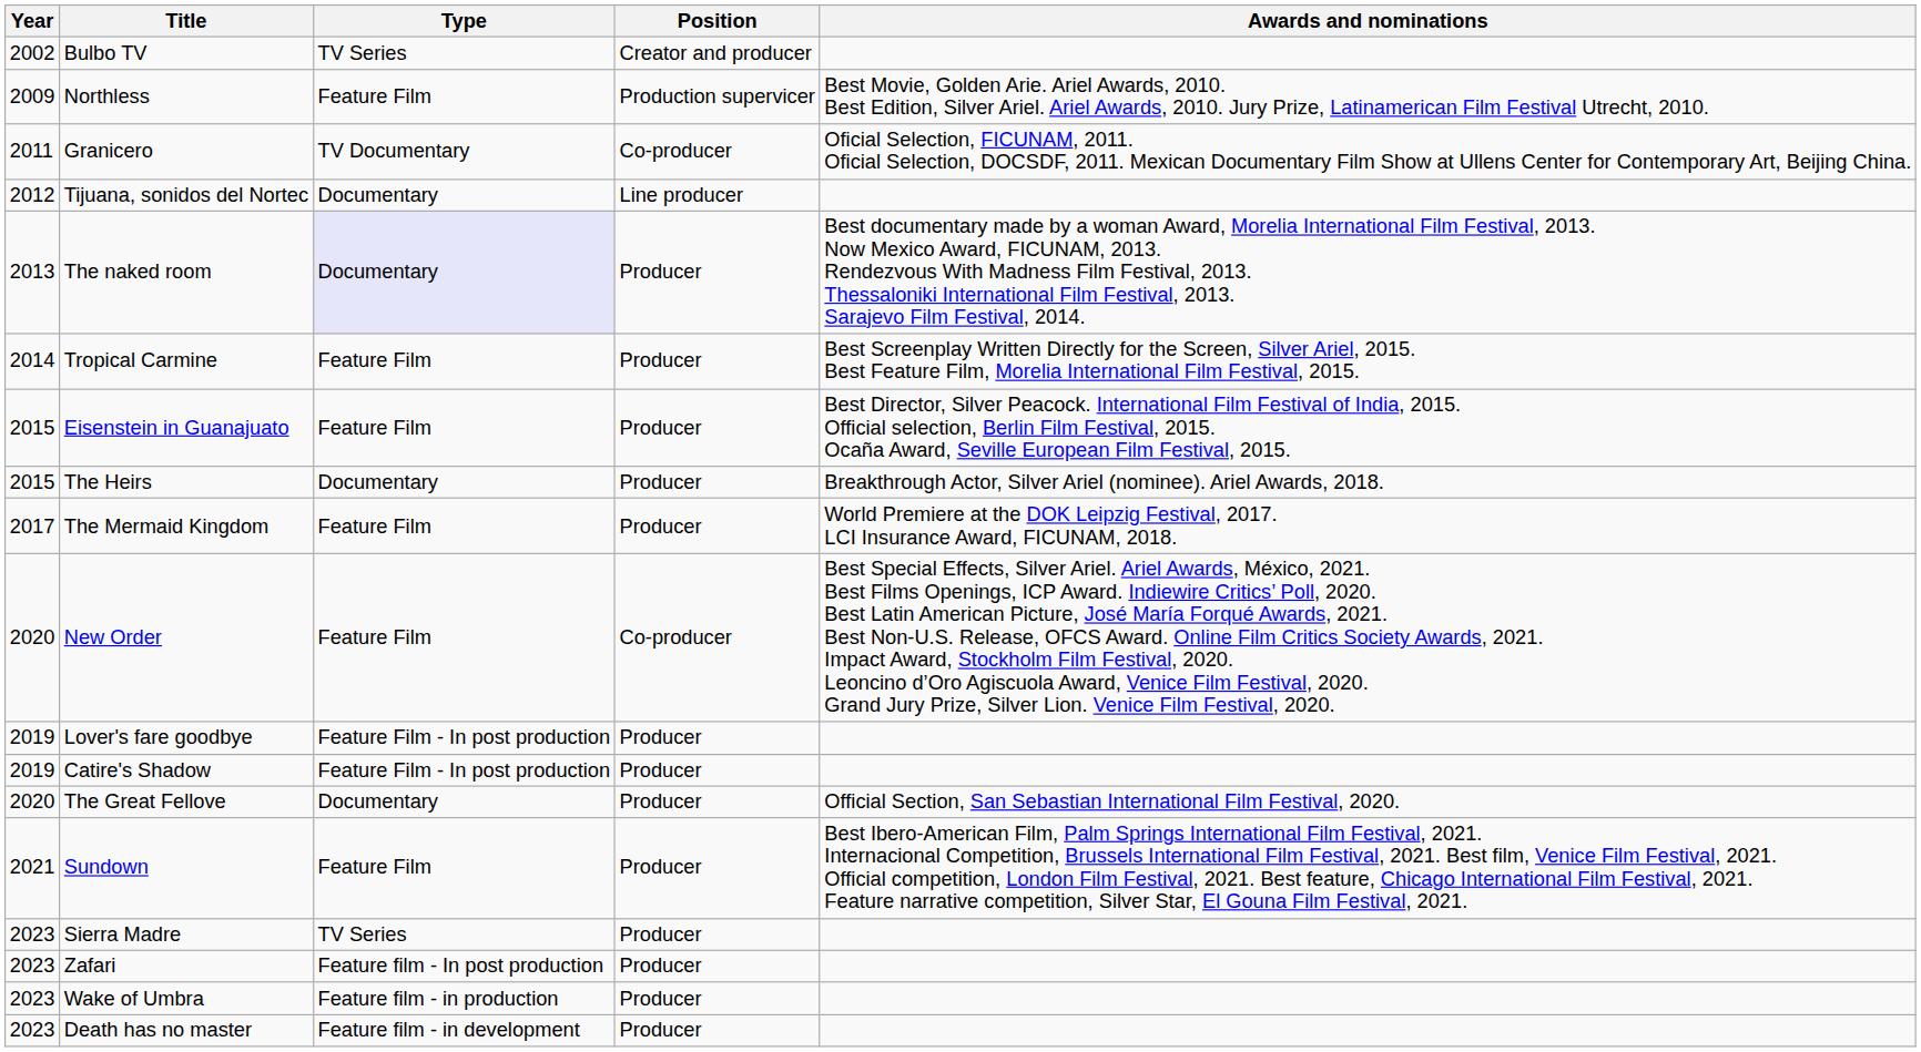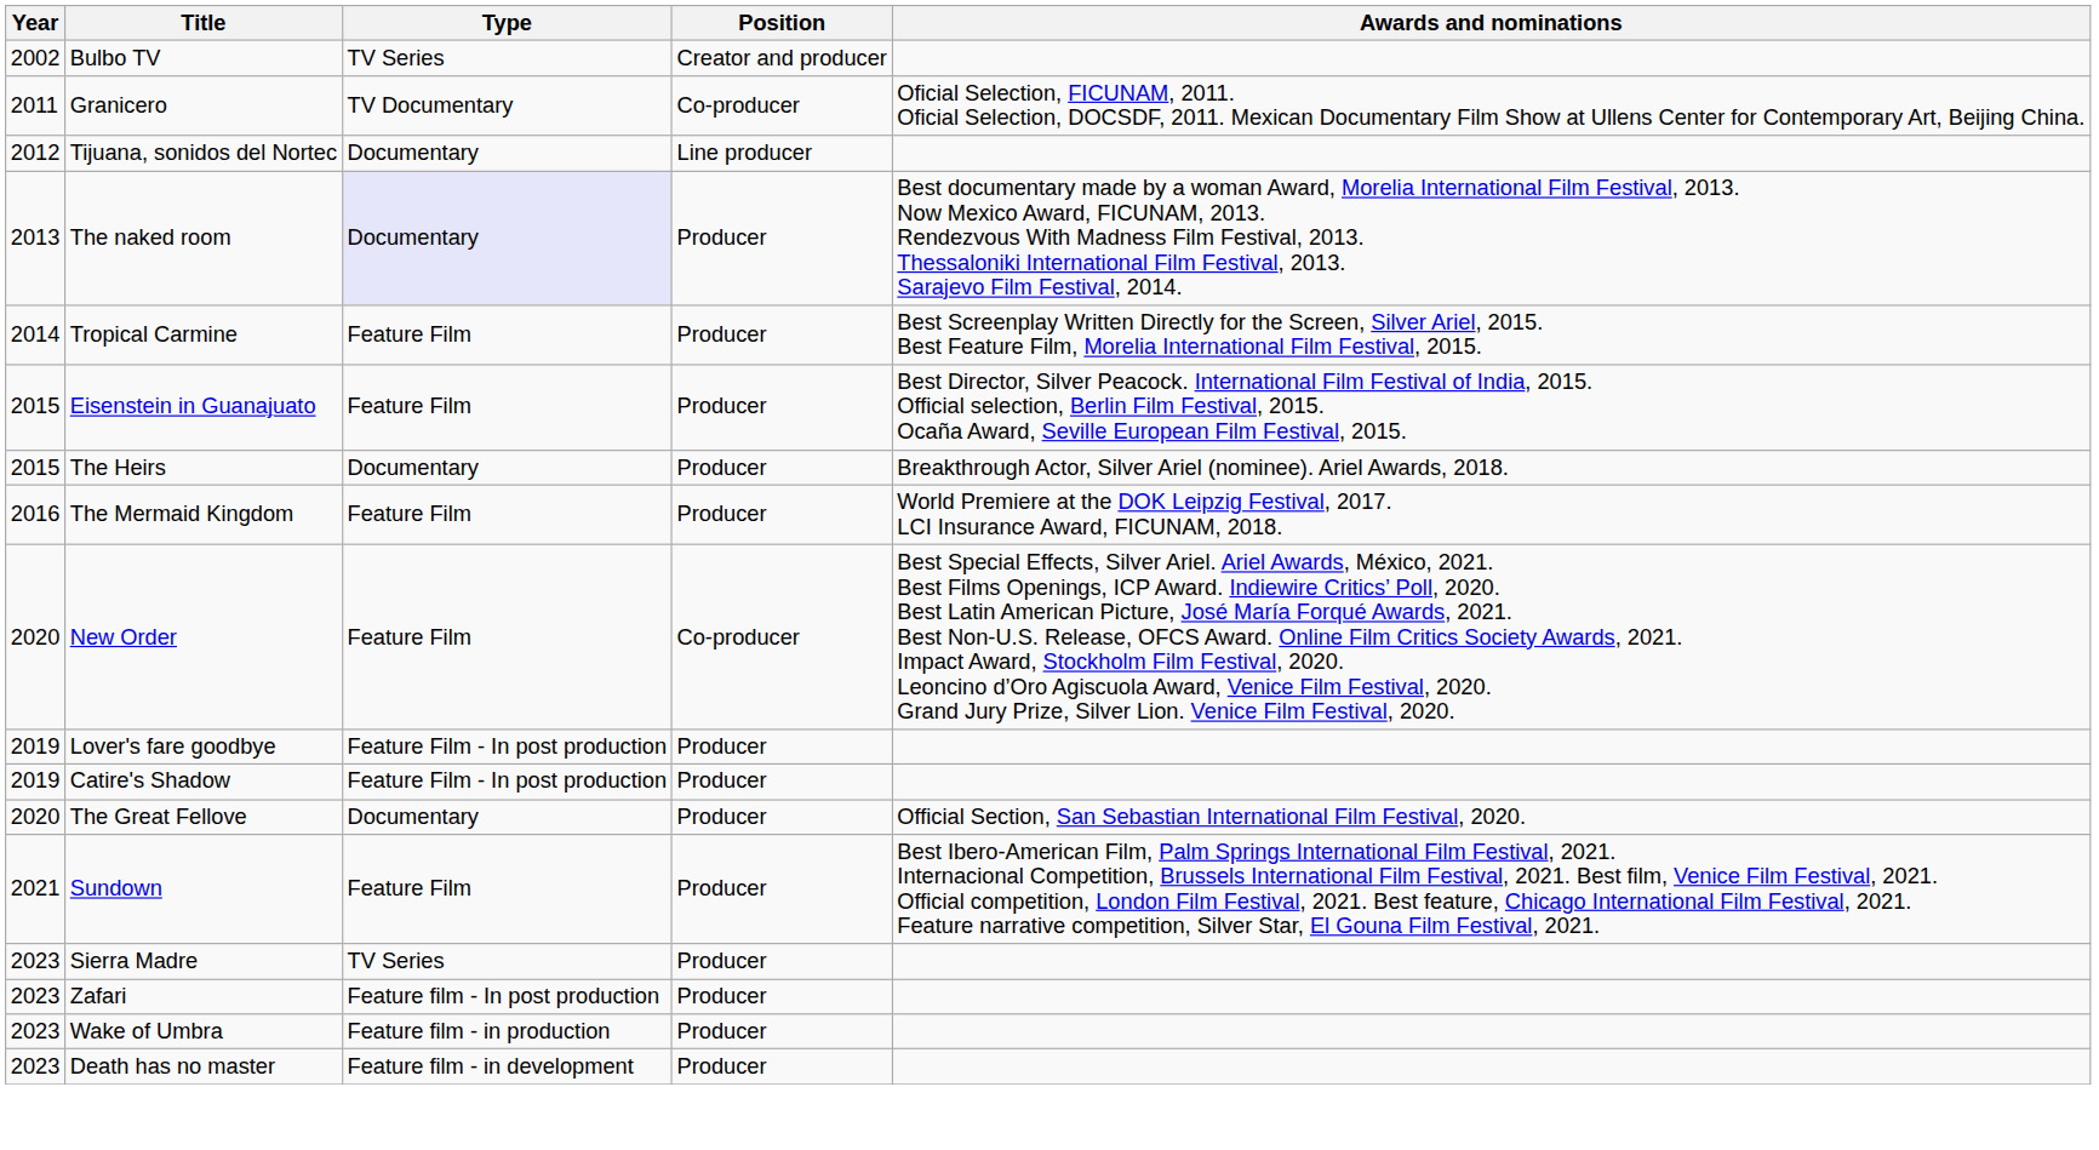- row: 2009 | Northless | Feature Film | Production supervicer | Best Movie, Golden Arie. Ariel Awards, 2010. Best Edition, Silver Ariel. Ariel Awards, 2010. Jury Prize, Latinamerican Film Festival Utrecht, 2010.
The Mermaid Kingdom | Year: 2017 -> 2016
